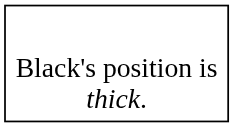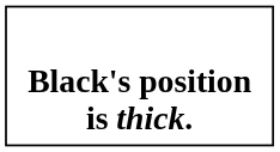row 1 | column 1: normal -> bold
